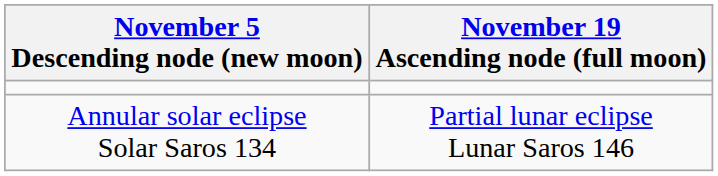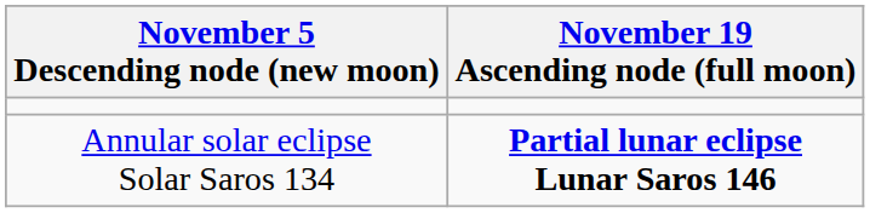Annular solar eclipse Solar Saros 134 | November 19 Ascending node (full moon): normal -> bold
